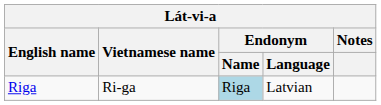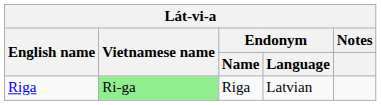row 4 | Vietnamese name: no background -> lightgreen background
row 4 | Endonym / Name: lightblue background -> no background
